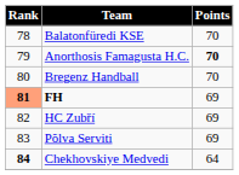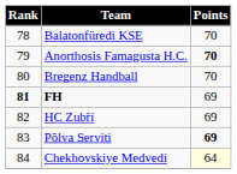FH | Rank: lightsalmon background -> no background
Põlva Serviti | Points: normal -> bold
Chekhovskiye Medvedi | Rank: bold -> normal
Chekhovskiye Medvedi | Points: no background -> lightyellow background
